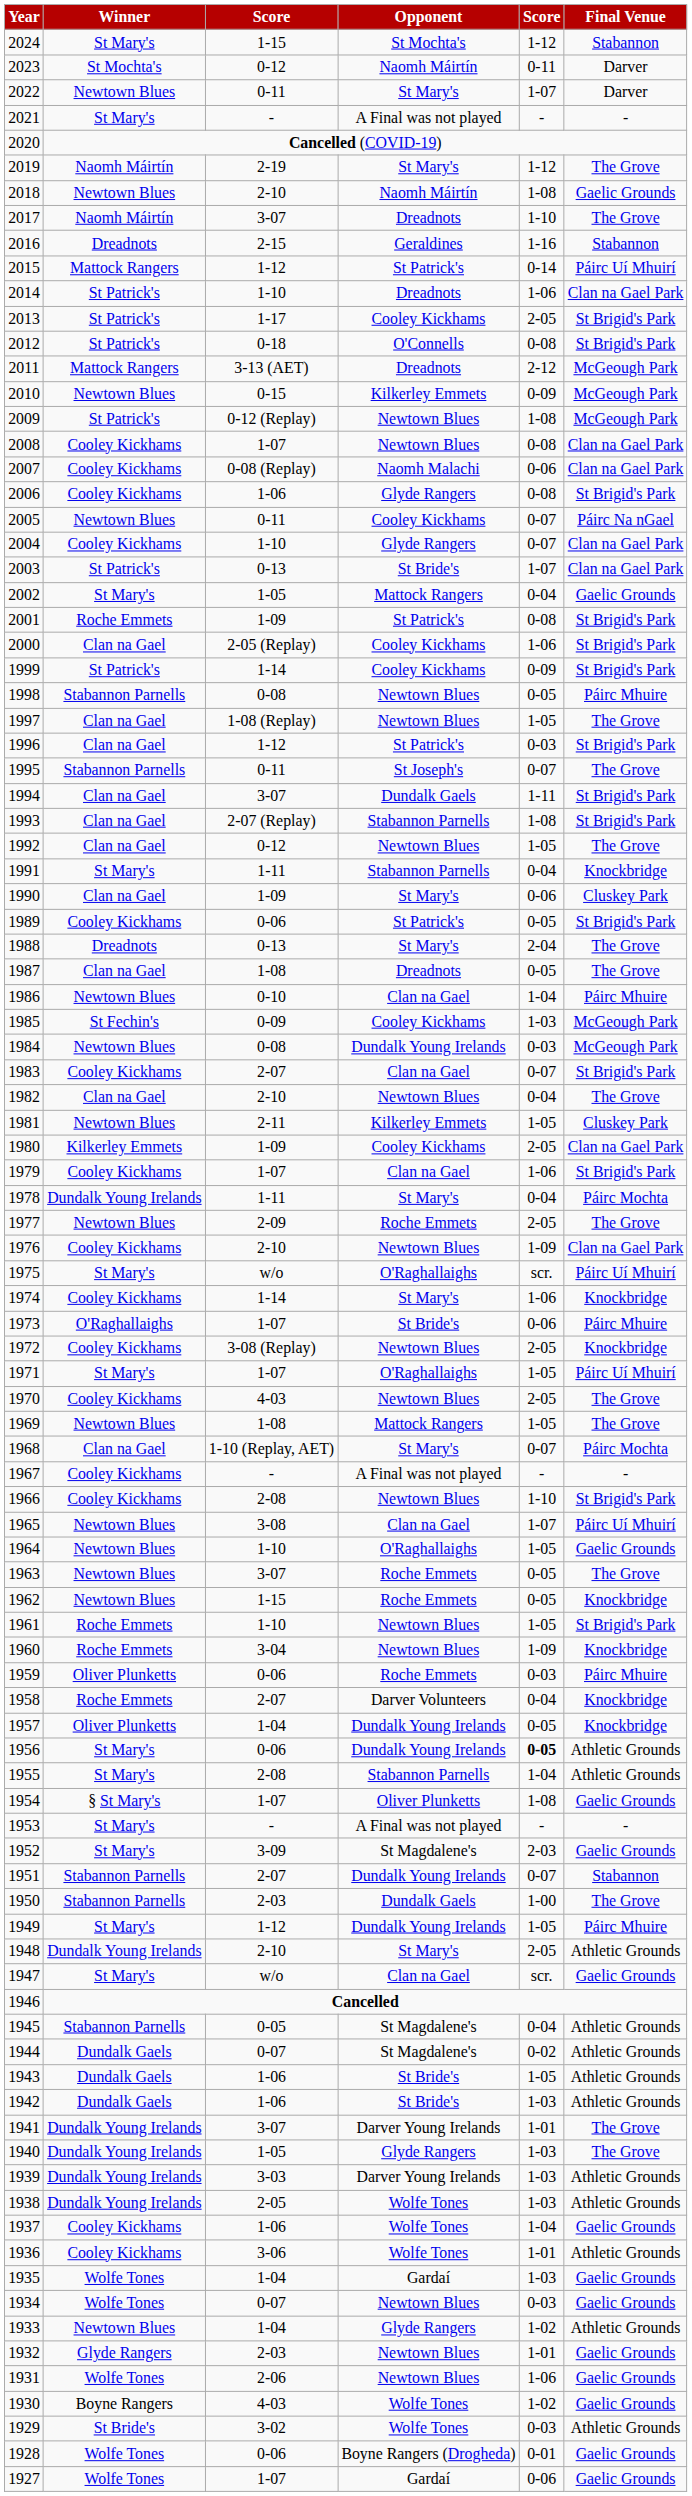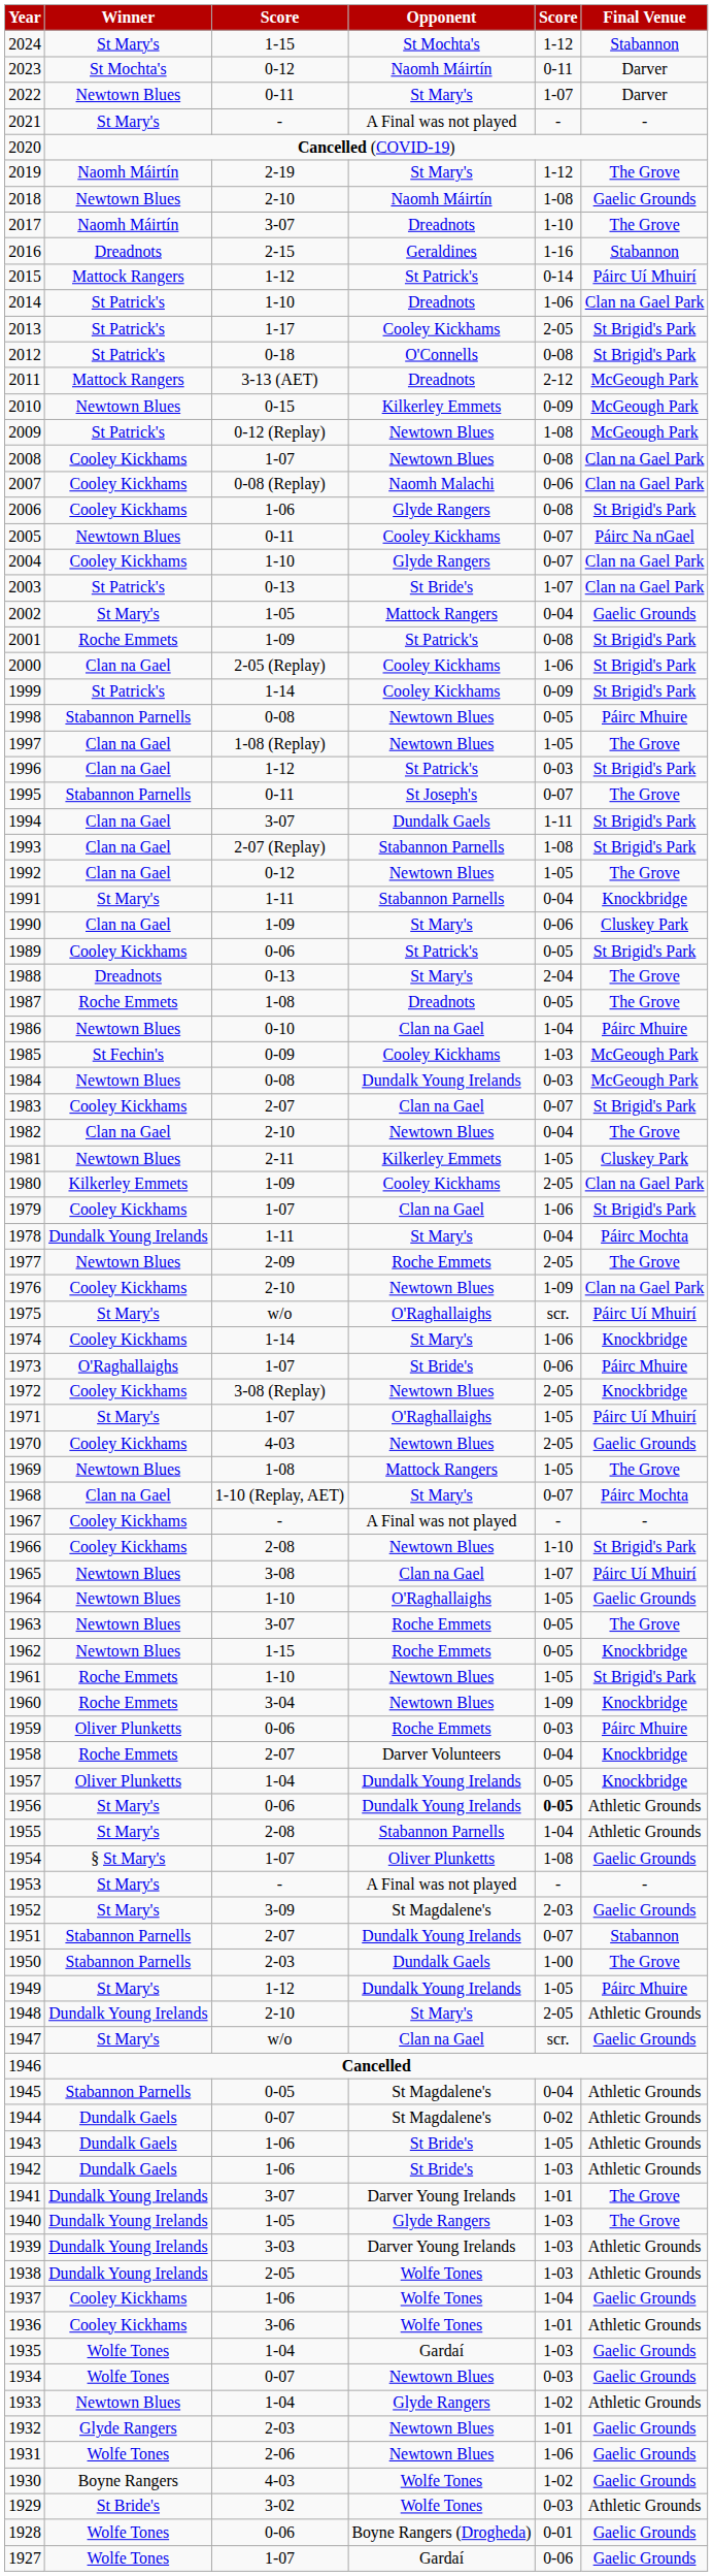1987 | Winner: Clan na Gael -> Roche Emmets
1970 | Final Venue: The Grove -> Gaelic Grounds
